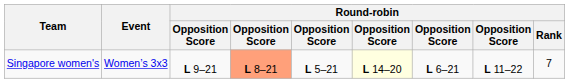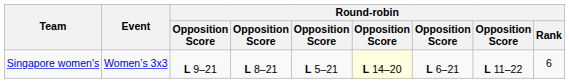Singapore women's | column 4: lightsalmon background -> no background
Singapore women's | Round-robin / Rank: 7 -> 6
